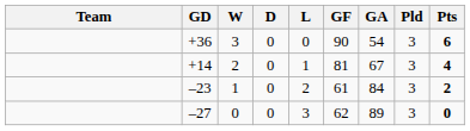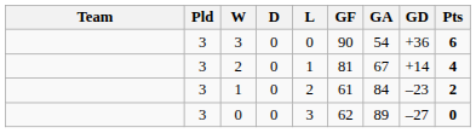columns swapped: Pld <-> GD
